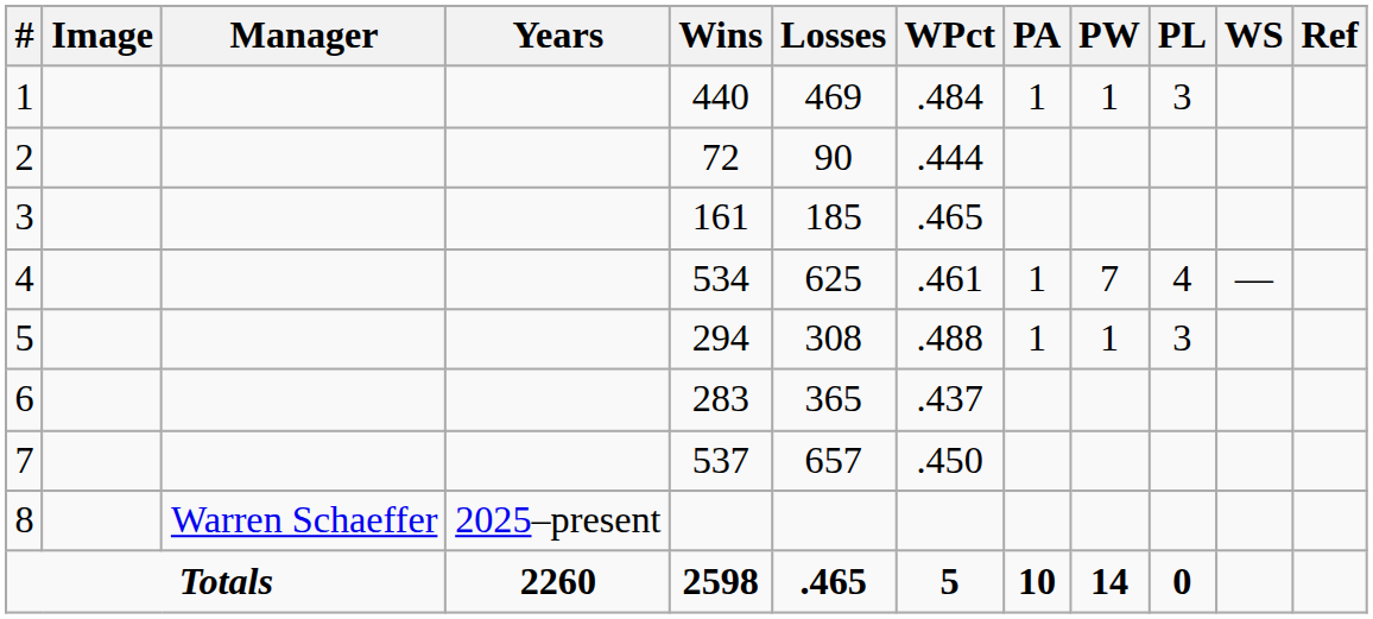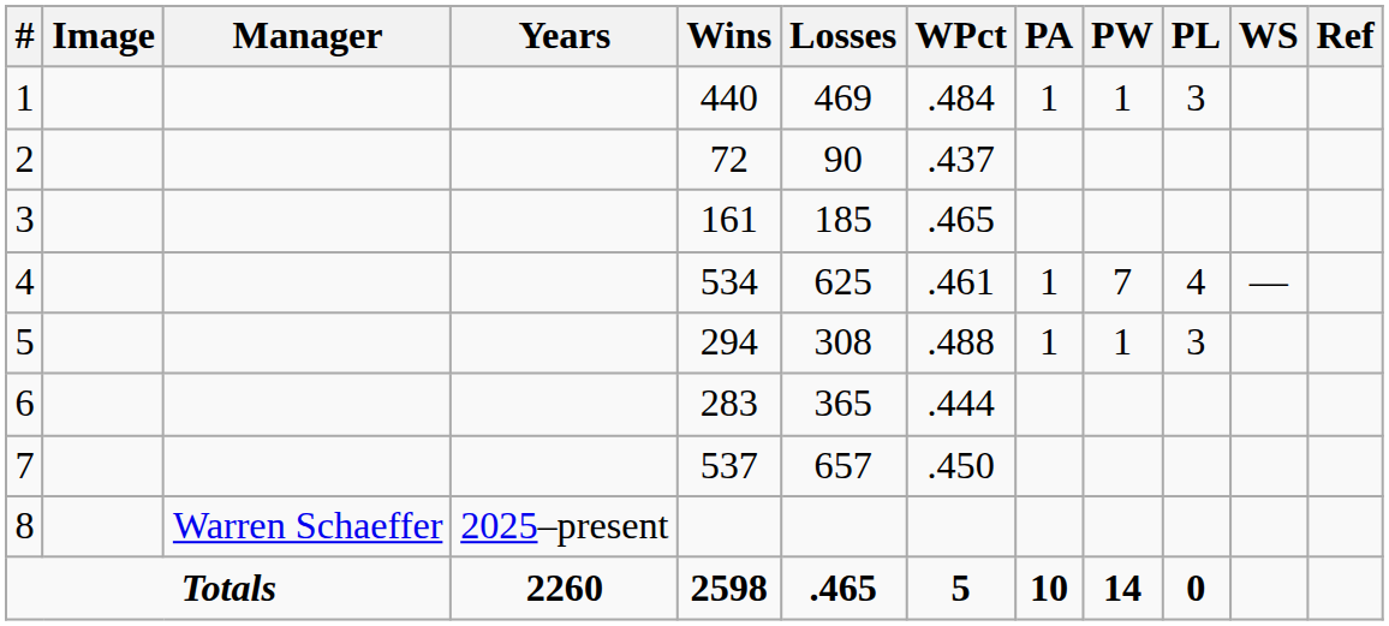2 | WPct: .444 -> .437
6 | WPct: .437 -> .444
